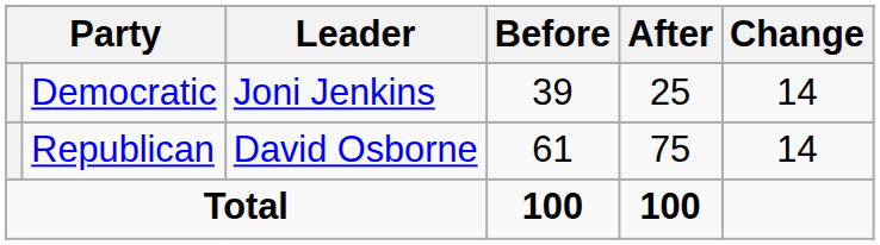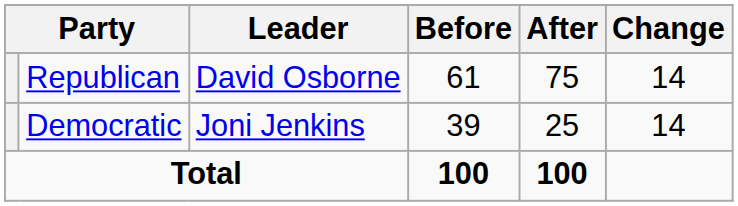rows swapped: Republican <-> Democratic
